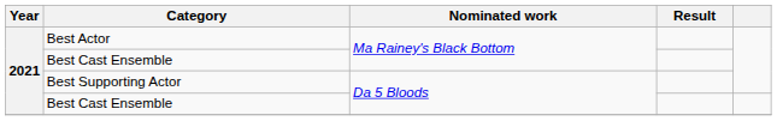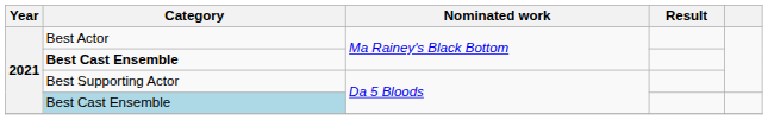Best Cast Ensemble / Ma Rainey's Black Bottom | Category: normal -> bold
Best Cast Ensemble / Da 5 Bloods | Category: no background -> lightblue background
